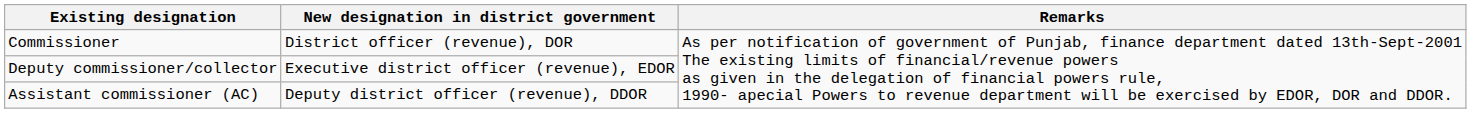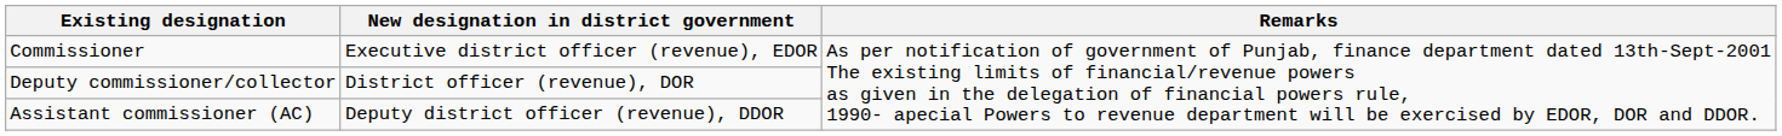Commissioner | New designation in district government: District officer (revenue), DOR -> Executive district officer (revenue), EDOR
Deputy commissioner/collector | New designation in district government: Executive district officer (revenue), EDOR -> District officer (revenue), DOR
